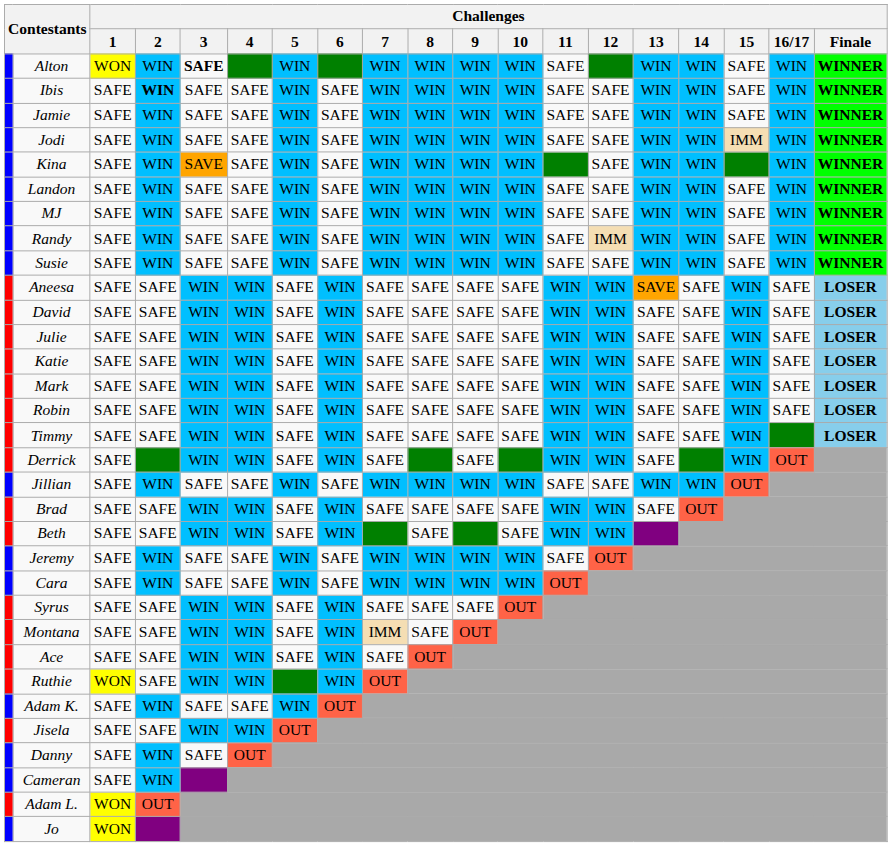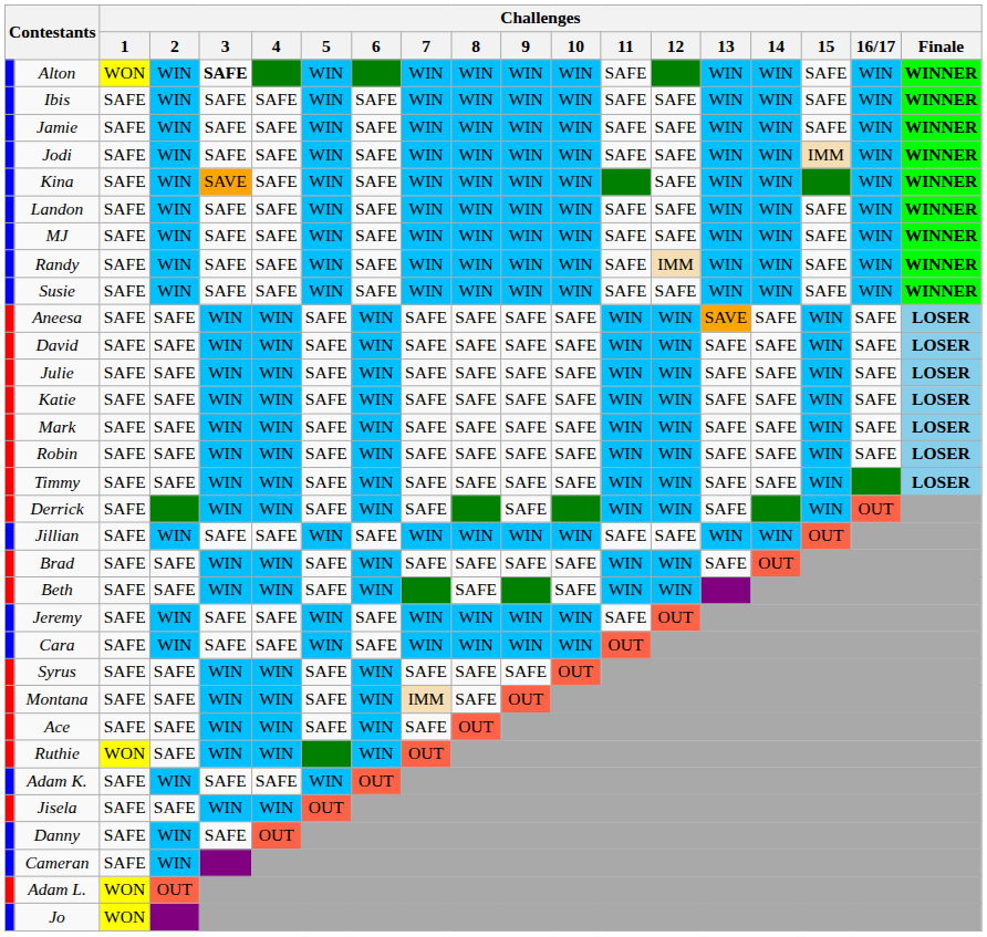Ibis | Challenges / 2: bold -> normal
